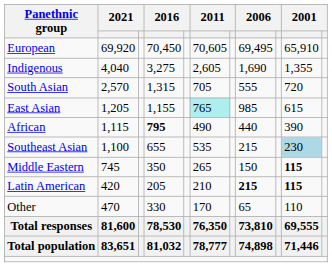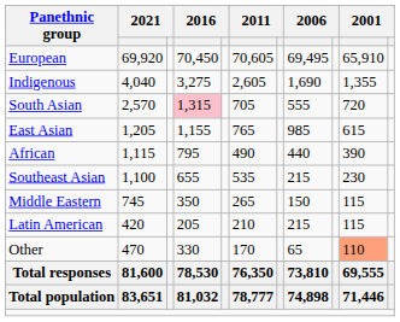South Asian | column 4: no background -> pink background
East Asian | column 6: paleturquoise background -> no background
African | column 4: bold -> normal
Southeast Asian | column 10: lightblue background -> no background
Middle Eastern | column 10: bold -> normal
Latin American | column 8: bold -> normal
Latin American | column 10: bold -> normal
Other | column 10: no background -> lightsalmon background
